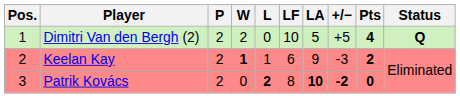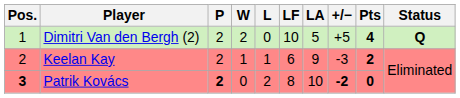Keelan Kay | W: bold -> normal
Patrik Kovács | Pos.: normal -> bold
Patrik Kovács | P: normal -> bold
Patrik Kovács | L: bold -> normal
Patrik Kovács | LA: bold -> normal
